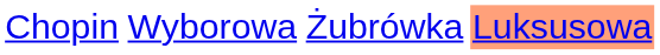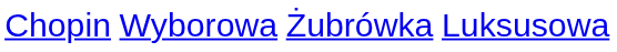Chopin | column 4: lightsalmon background -> no background
